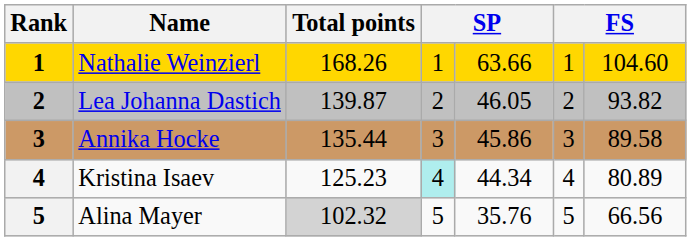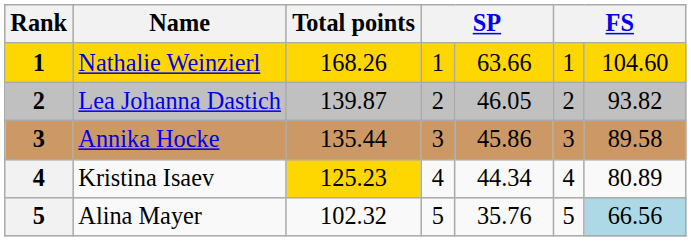Kristina Isaev | Total points: no background -> gold background
Kristina Isaev | column 4: paleturquoise background -> no background
Alina Mayer | Total points: lightgrey background -> no background
Alina Mayer | column 7: no background -> lightblue background
